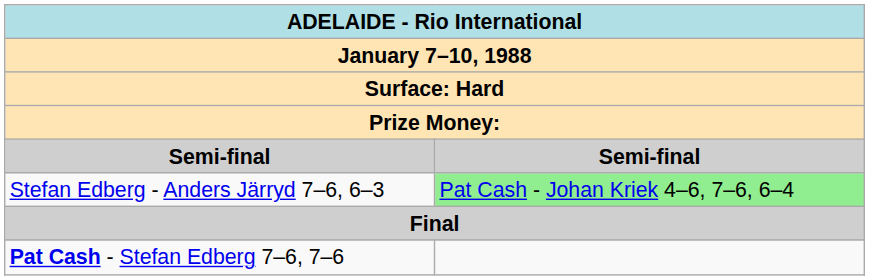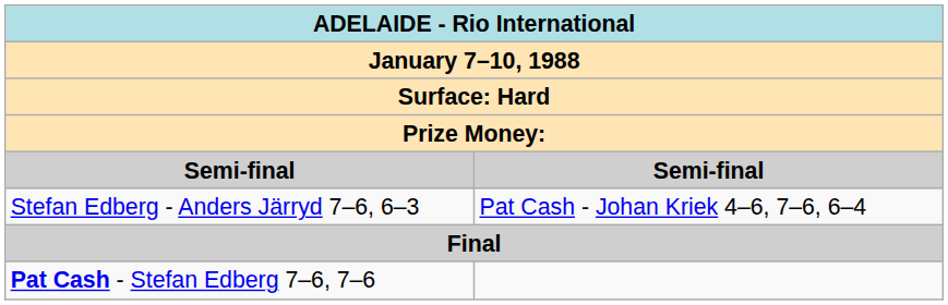Stefan Edberg - Anders Järryd 7–6, 6–3 | column 2: lightgreen background -> no background
